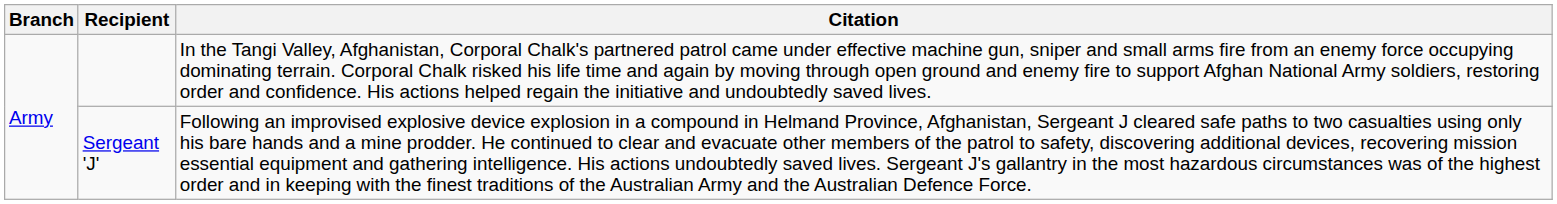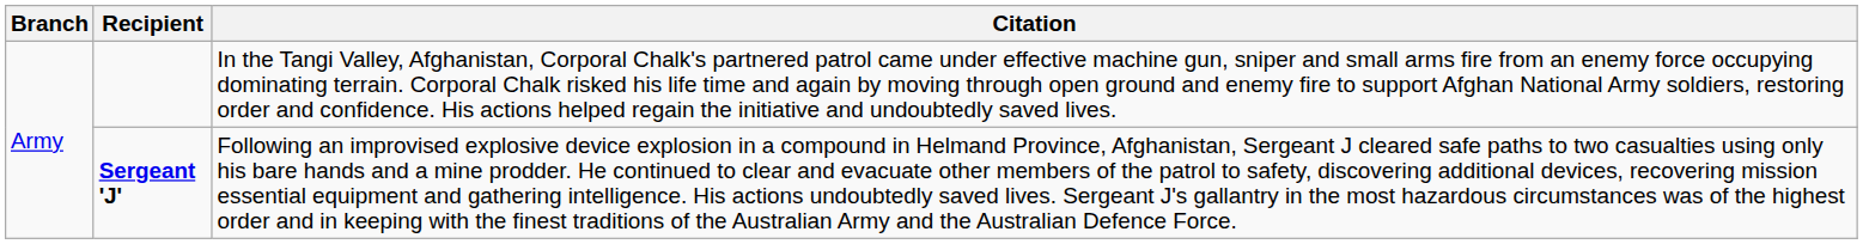Sergeant 'J' | Recipient: normal -> bold
